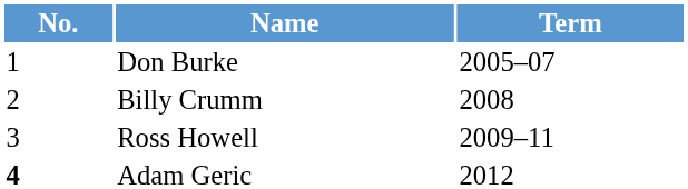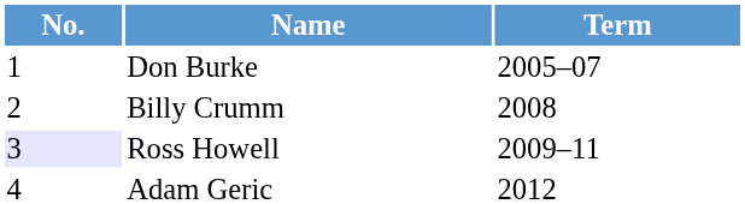Ross Howell | No.: no background -> lavender background
Adam Geric | No.: bold -> normal
